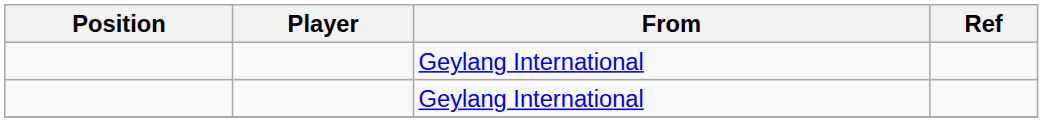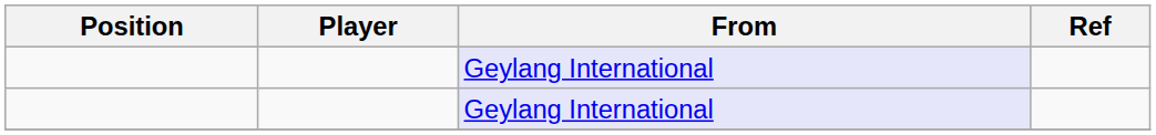row 2 | From: no background -> lavender background
row 3 | From: no background -> lavender background
